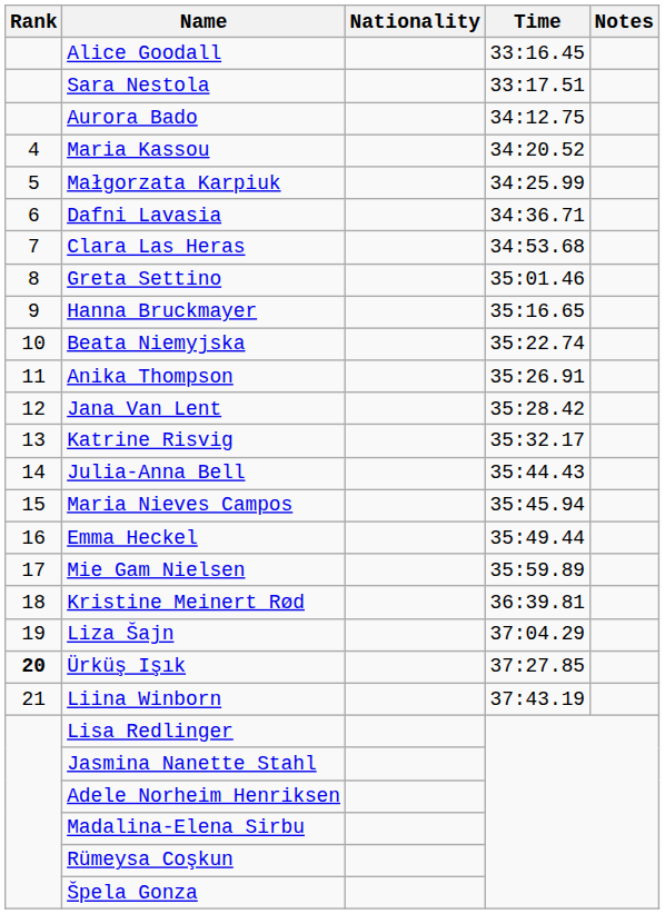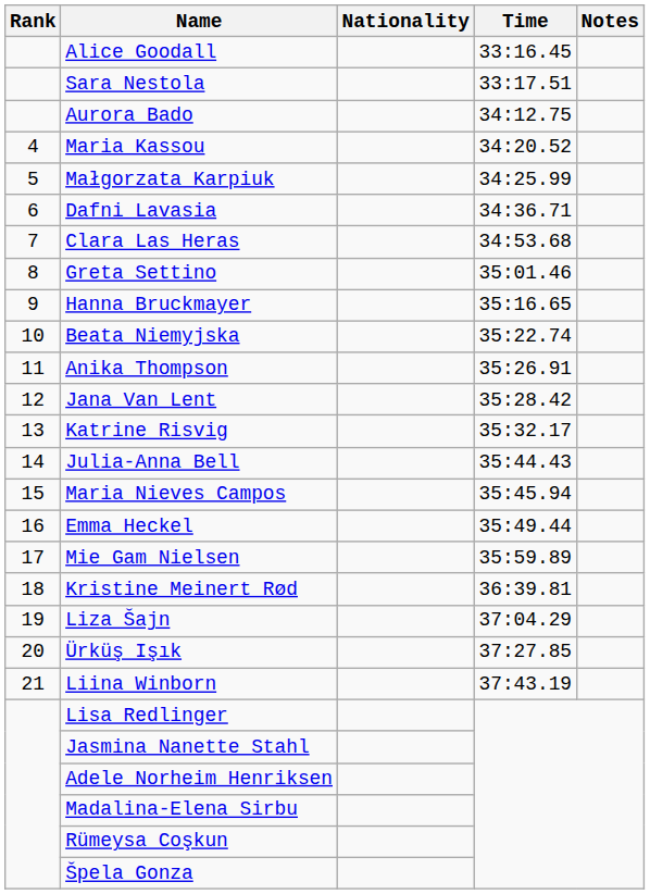Ürküş Işık | Rank: bold -> normal
